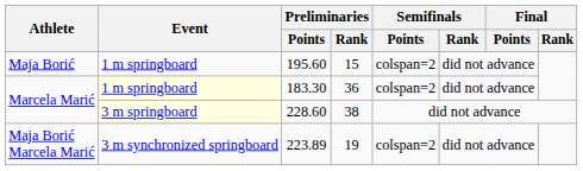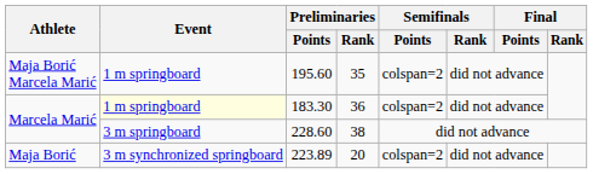195.60 | Athlete: Maja Borić -> Maja Borić Marcela Marić
195.60 | Preliminaries / Rank: 15 -> 35
228.60 | Event: lightyellow background -> no background
223.89 | Athlete: Maja Borić Marcela Marić -> Maja Borić
223.89 | Preliminaries / Rank: 19 -> 20
